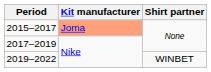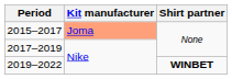2019–2022 | Shirt partner: normal -> bold
